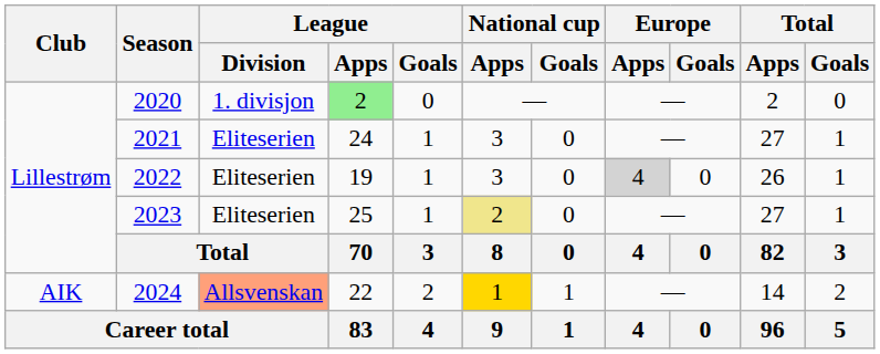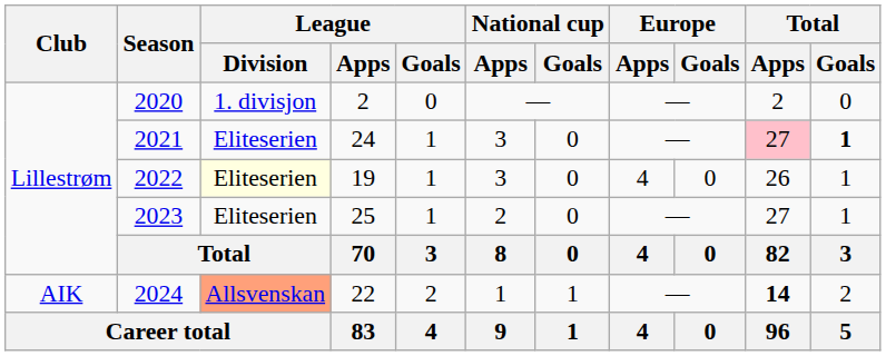2020 | League / Apps: lightgreen background -> no background
2021 | Total / Apps: no background -> pink background
2021 | Total / Goals: normal -> bold
2022 | League / Division: no background -> lightyellow background
2022 | Europe / Apps: lightgrey background -> no background
2023 | National cup / Apps: khaki background -> no background
2024 | National cup / Apps: gold background -> no background
2024 | Total / Apps: normal -> bold
